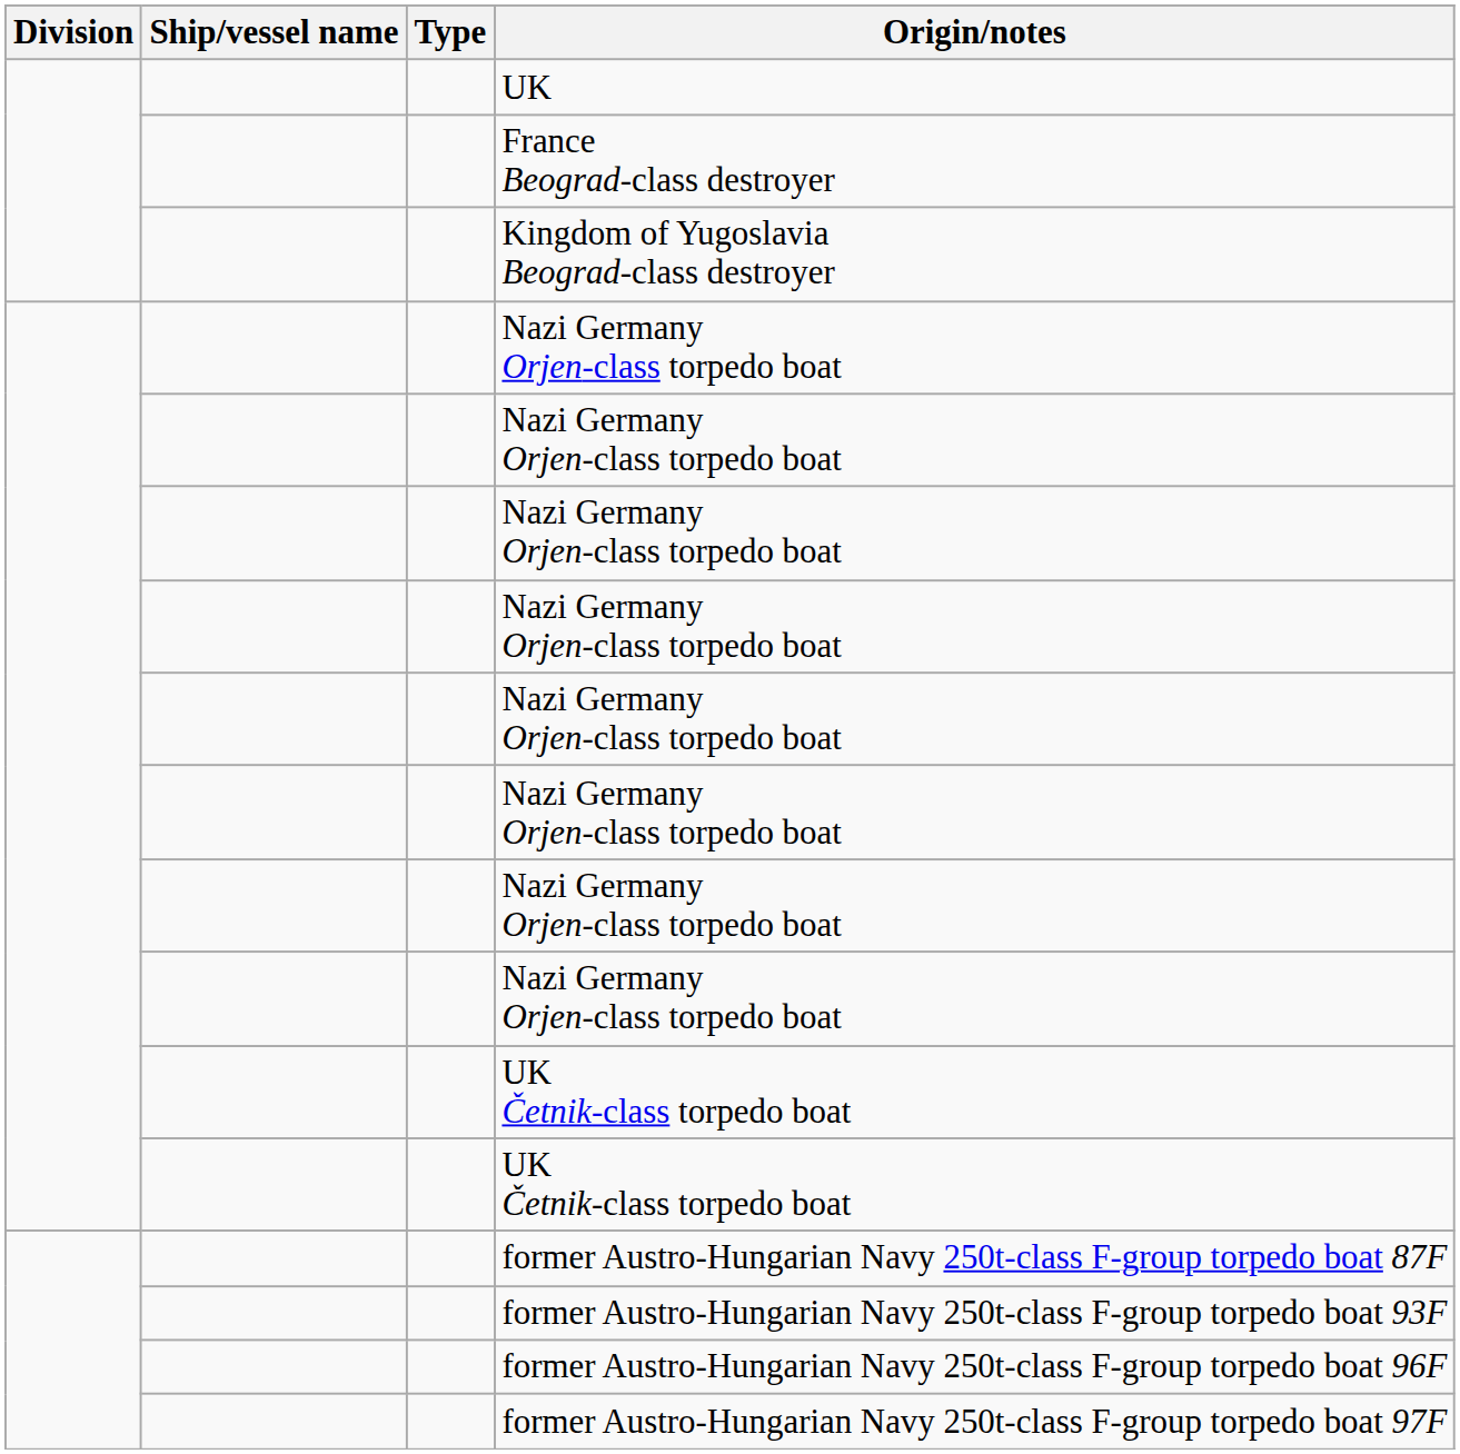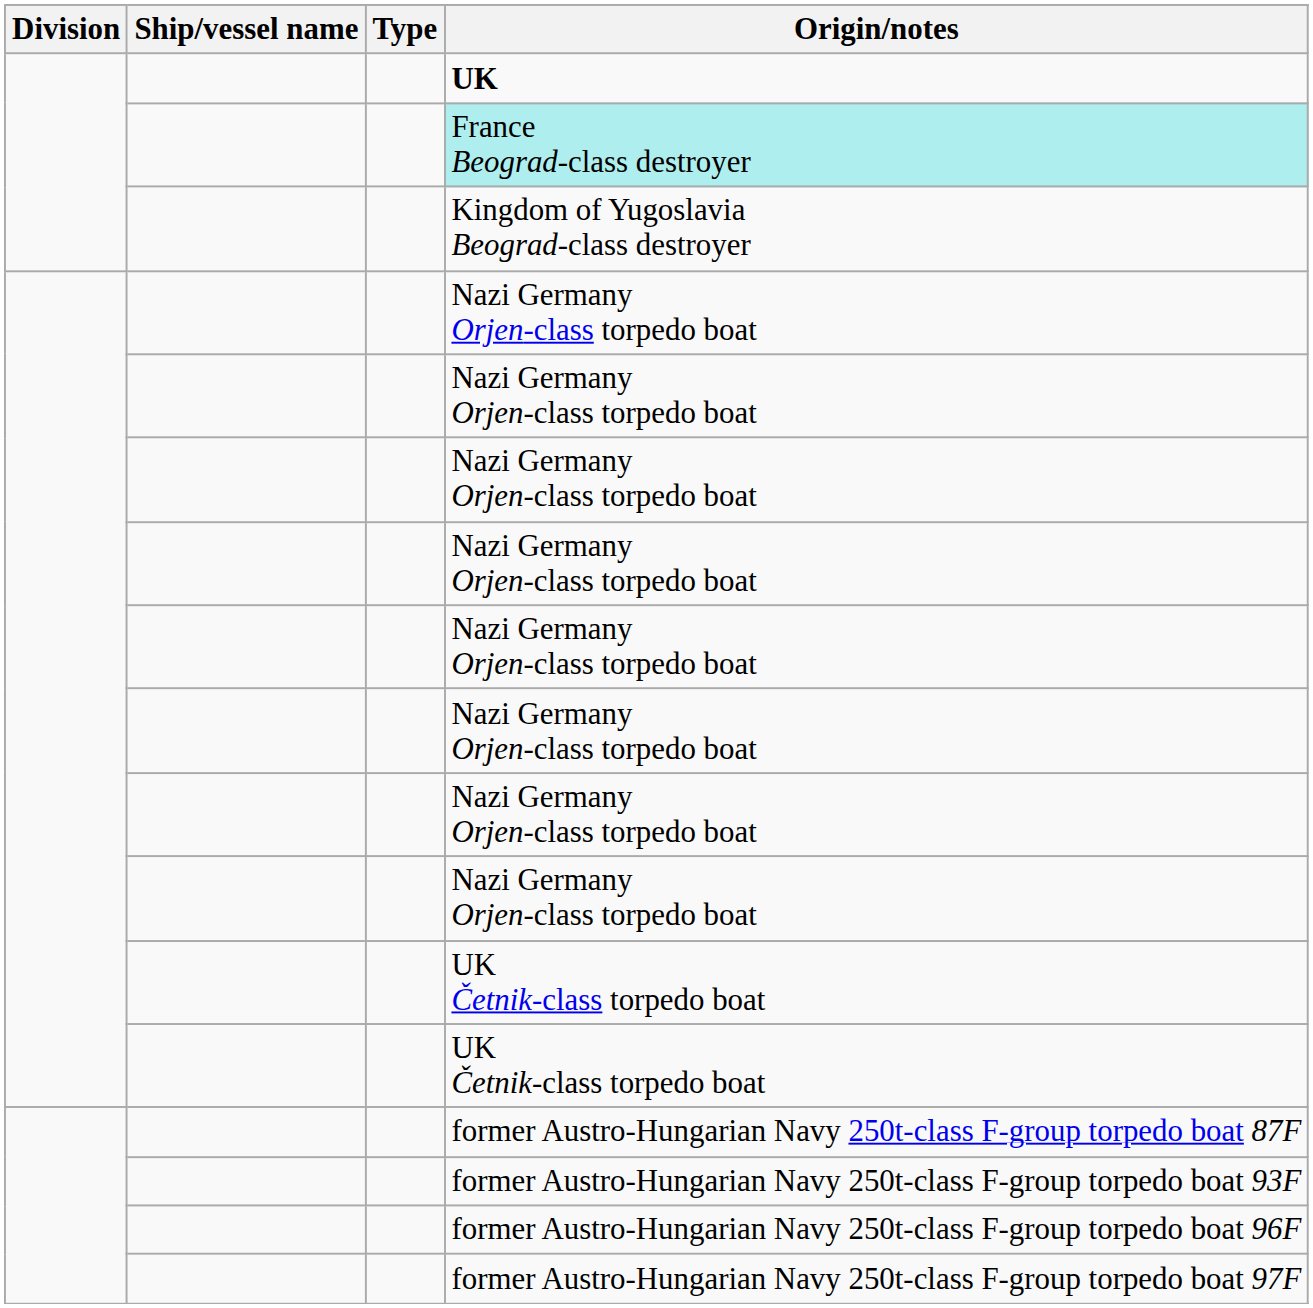UK | Origin/notes: normal -> bold
France Beograd-class destroyer | Origin/notes: no background -> paleturquoise background
